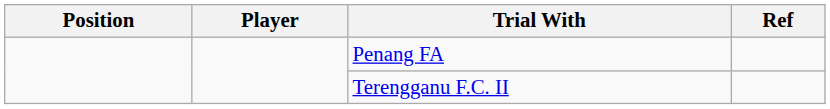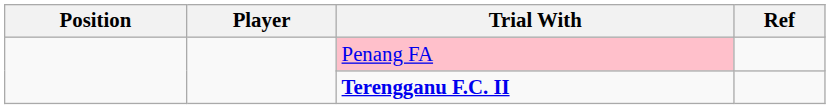Penang FA | Trial With: no background -> pink background
Terengganu F.C. II | Trial With: normal -> bold
